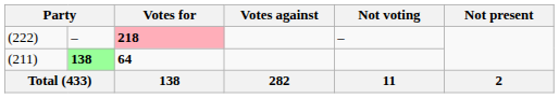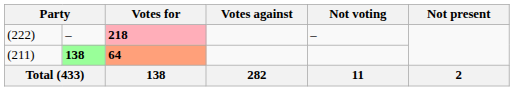(211) | Votes for: no background -> lightsalmon background
